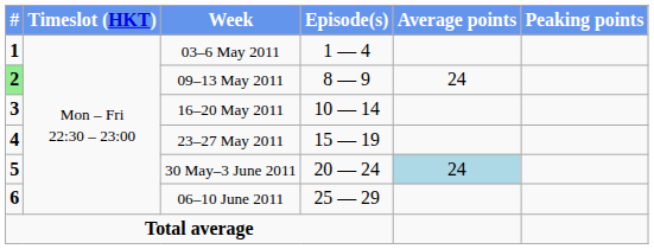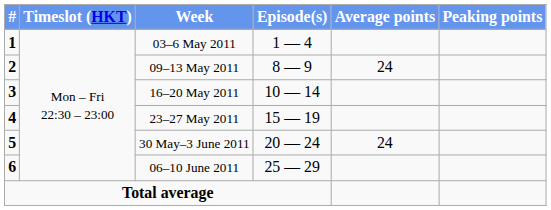09–13 May 2011 | #: lightgreen background -> no background
30 May–3 June 2011 | Average points: lightblue background -> no background
